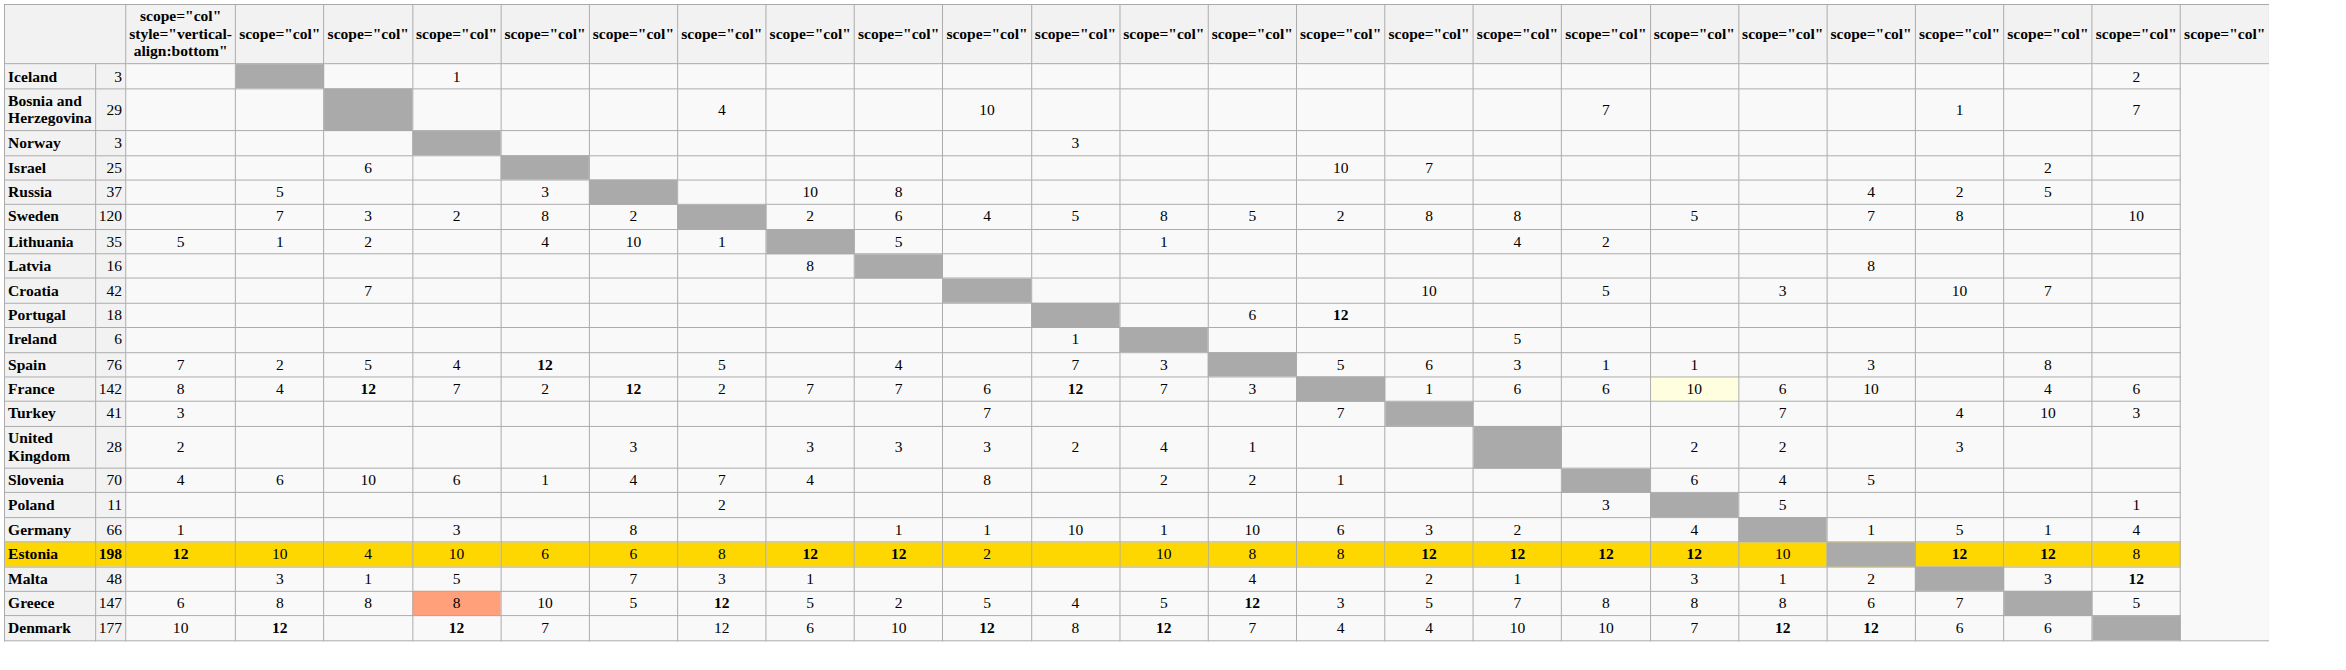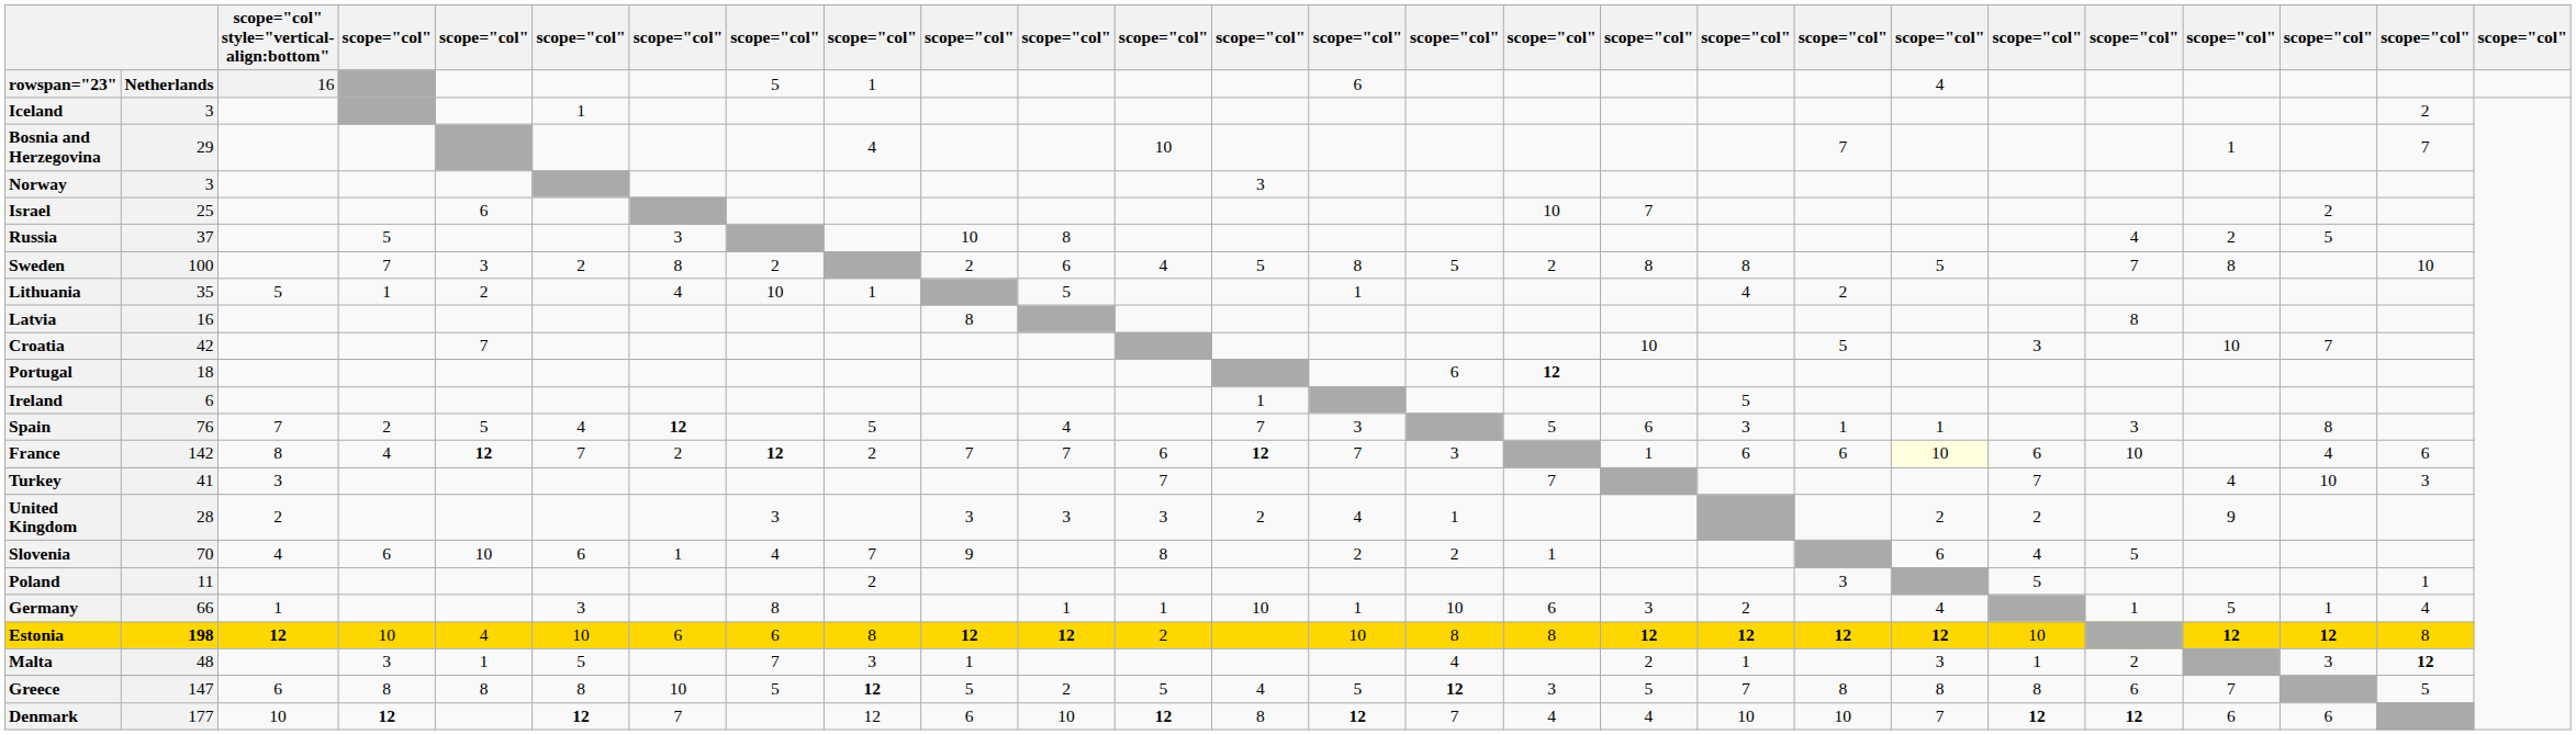+ row: rowspan="23" | Netherlands | 16 | 5 | 1 | 6 | 4
Sweden | column 2: 120 -> 100
United Kingdom | column 23: 3 -> 9
Slovenia | column 10: 4 -> 9
Greece | column 6: lightsalmon background -> no background
